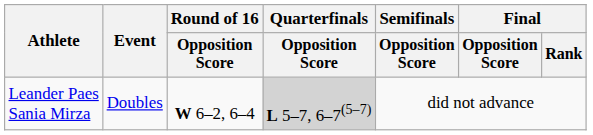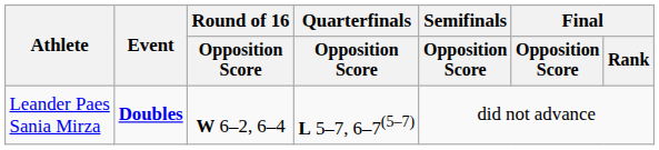Leander Paes Sania Mirza | Event: normal -> bold
Leander Paes Sania Mirza | Quarterfinals / Opposition Score: lightgrey background -> no background
